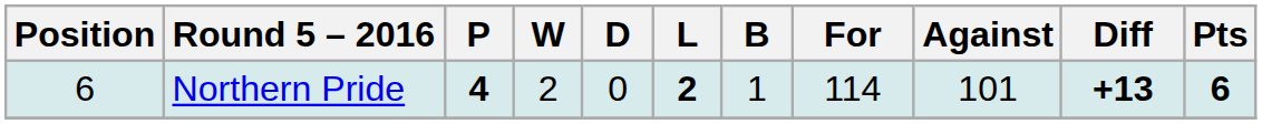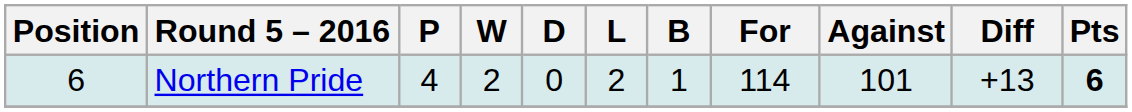Northern Pride | P: bold -> normal
Northern Pride | L: bold -> normal
Northern Pride | Diff: bold -> normal
